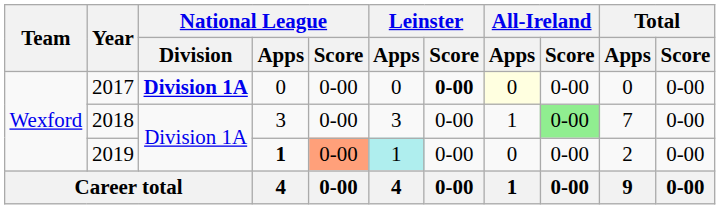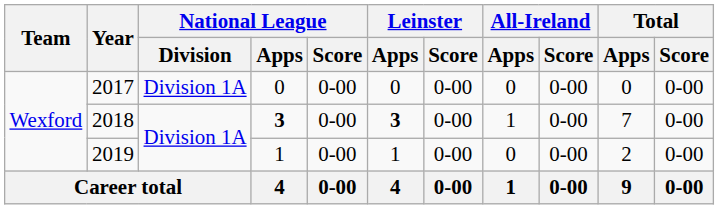2017 | National League / Division: bold -> normal
2017 | Leinster / Score: bold -> normal
2017 | All-Ireland / Apps: lightyellow background -> no background
2018 | National League / Apps: normal -> bold
2018 | Leinster / Apps: normal -> bold
2018 | All-Ireland / Score: lightgreen background -> no background
2019 | National League / Apps: bold -> normal
2019 | National League / Score: lightsalmon background -> no background
2019 | Leinster / Apps: paleturquoise background -> no background
